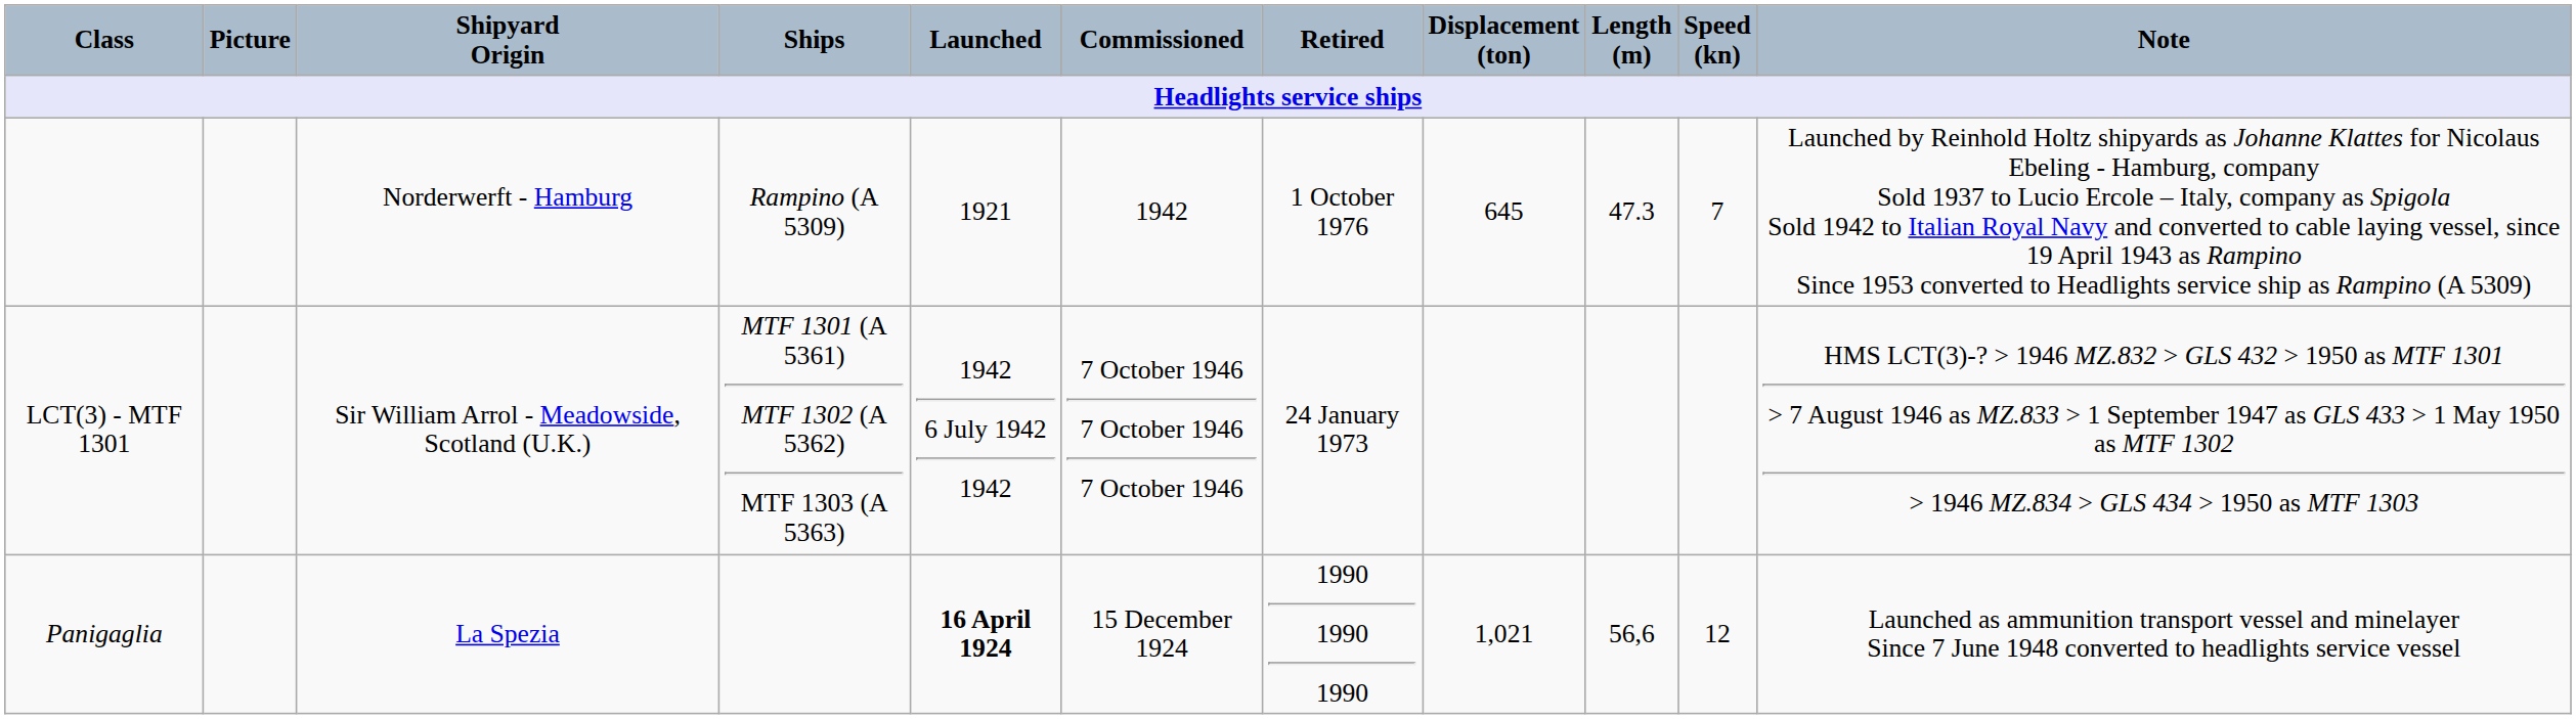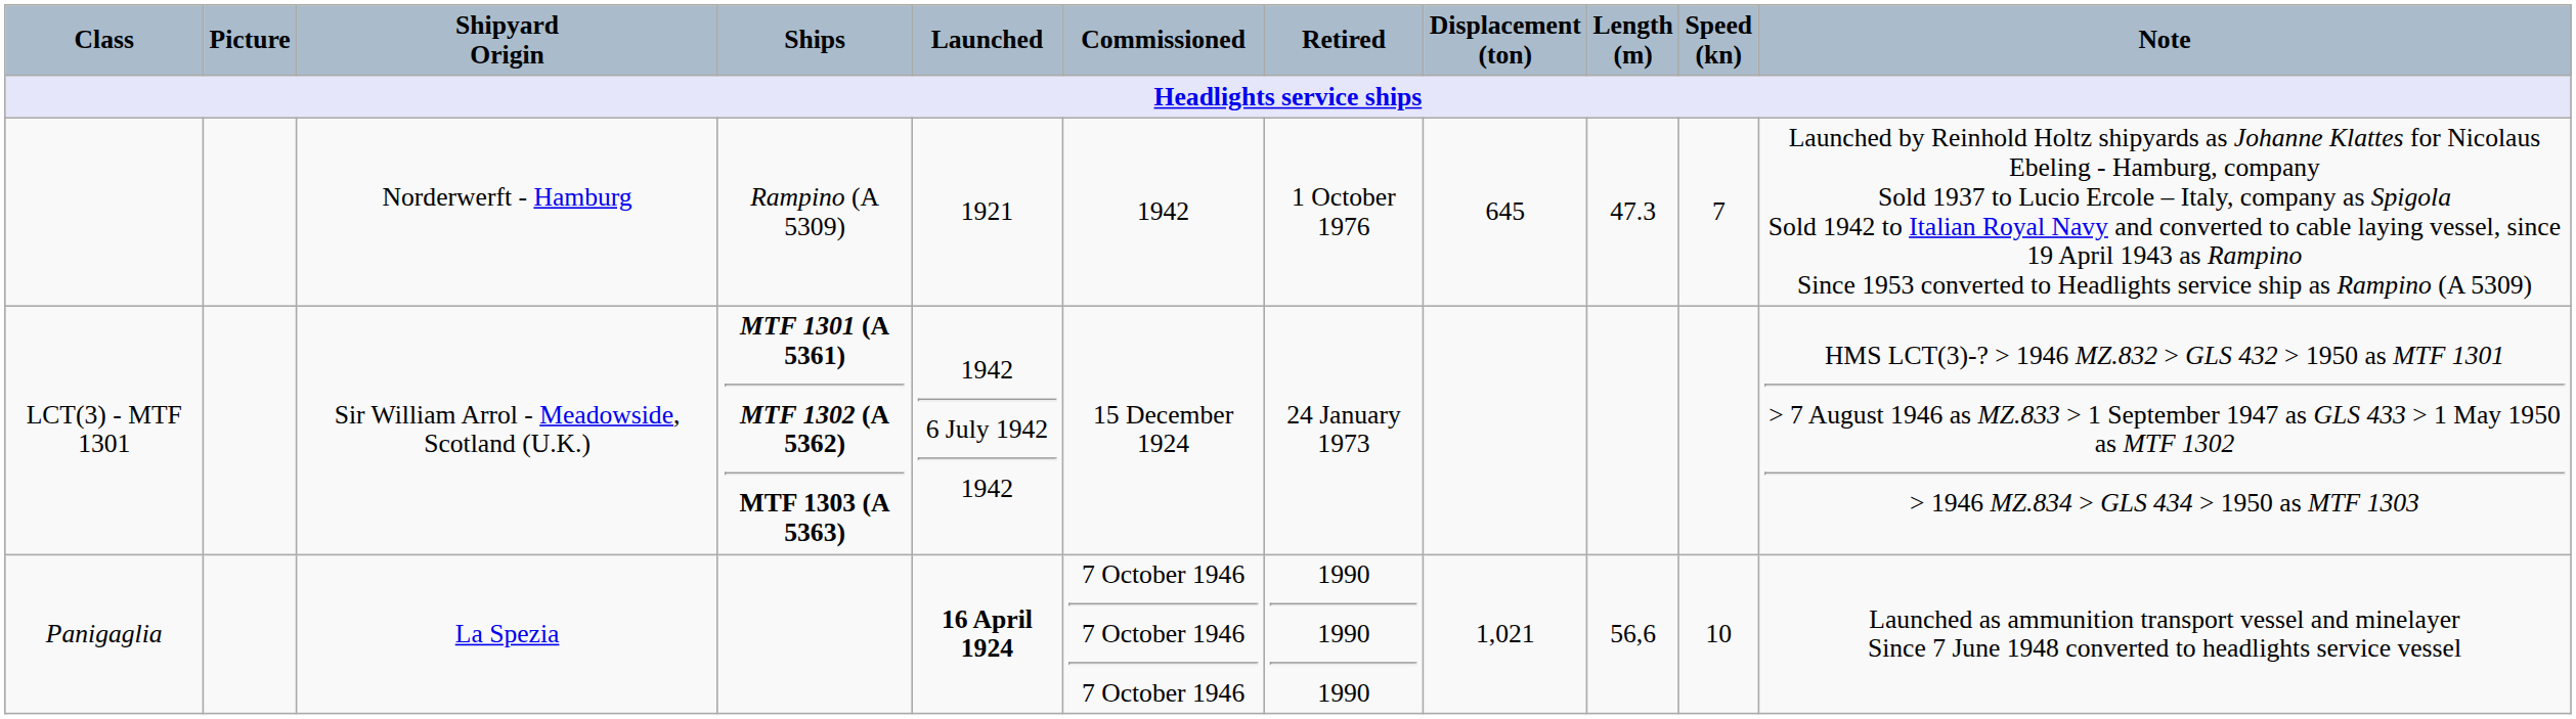LCT(3) - MTF 1301 | Ships: normal -> bold
LCT(3) - MTF 1301 | Commissioned: 7 October 1946 7 October 1946 7 October 1946 -> 15 December 1924
Panigaglia | Commissioned: 15 December 1924 -> 7 October 1946 7 October 1946 7 October 1946
Panigaglia | Speed (kn): 12 -> 10
